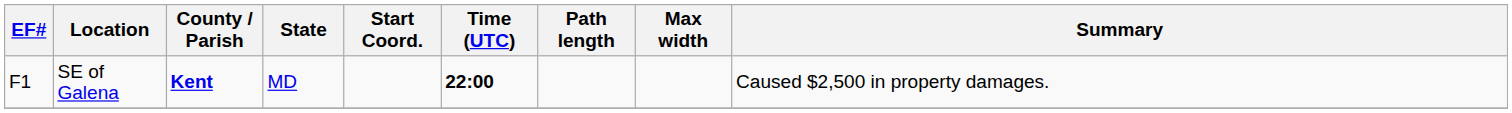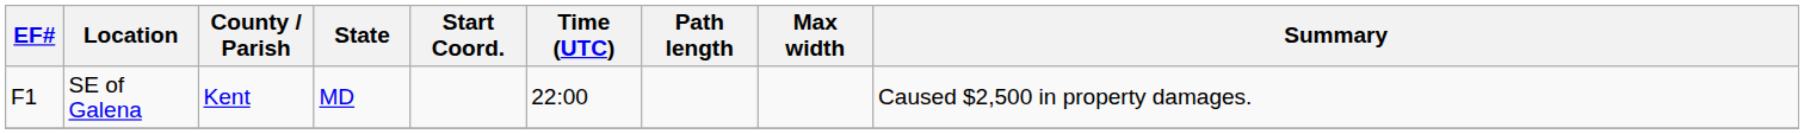SE of Galena | County / Parish: bold -> normal
SE of Galena | Time (UTC): bold -> normal
